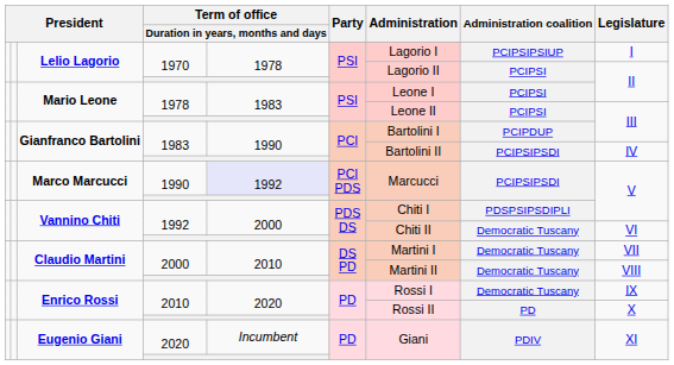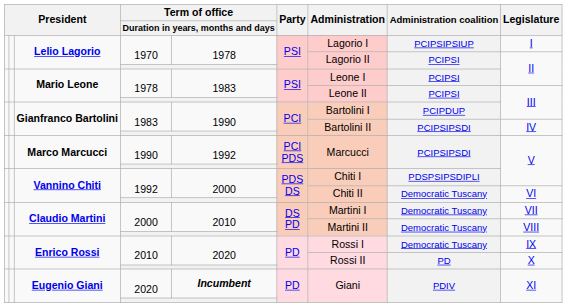Marco Marcucci / 1990 | column 5: lavender background -> no background
Eugenio Giani / 2020 | column 5: normal -> bold
